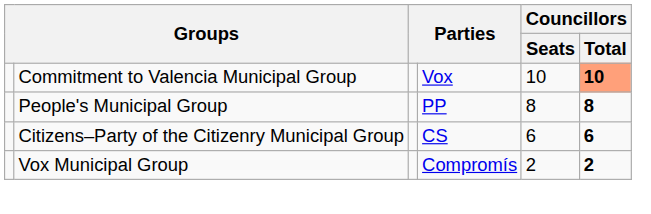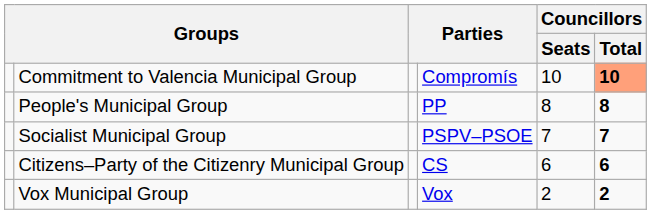Commitment to Valencia Municipal Group | column 4: Vox -> Compromís
+ row: Socialist Municipal Group | PSPV–PSOE | 7 | 7
Vox Municipal Group | column 4: Compromís -> Vox
